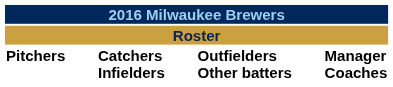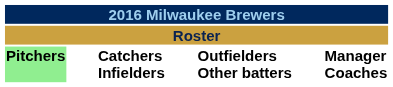Pitchers | column 1: no background -> lightgreen background
